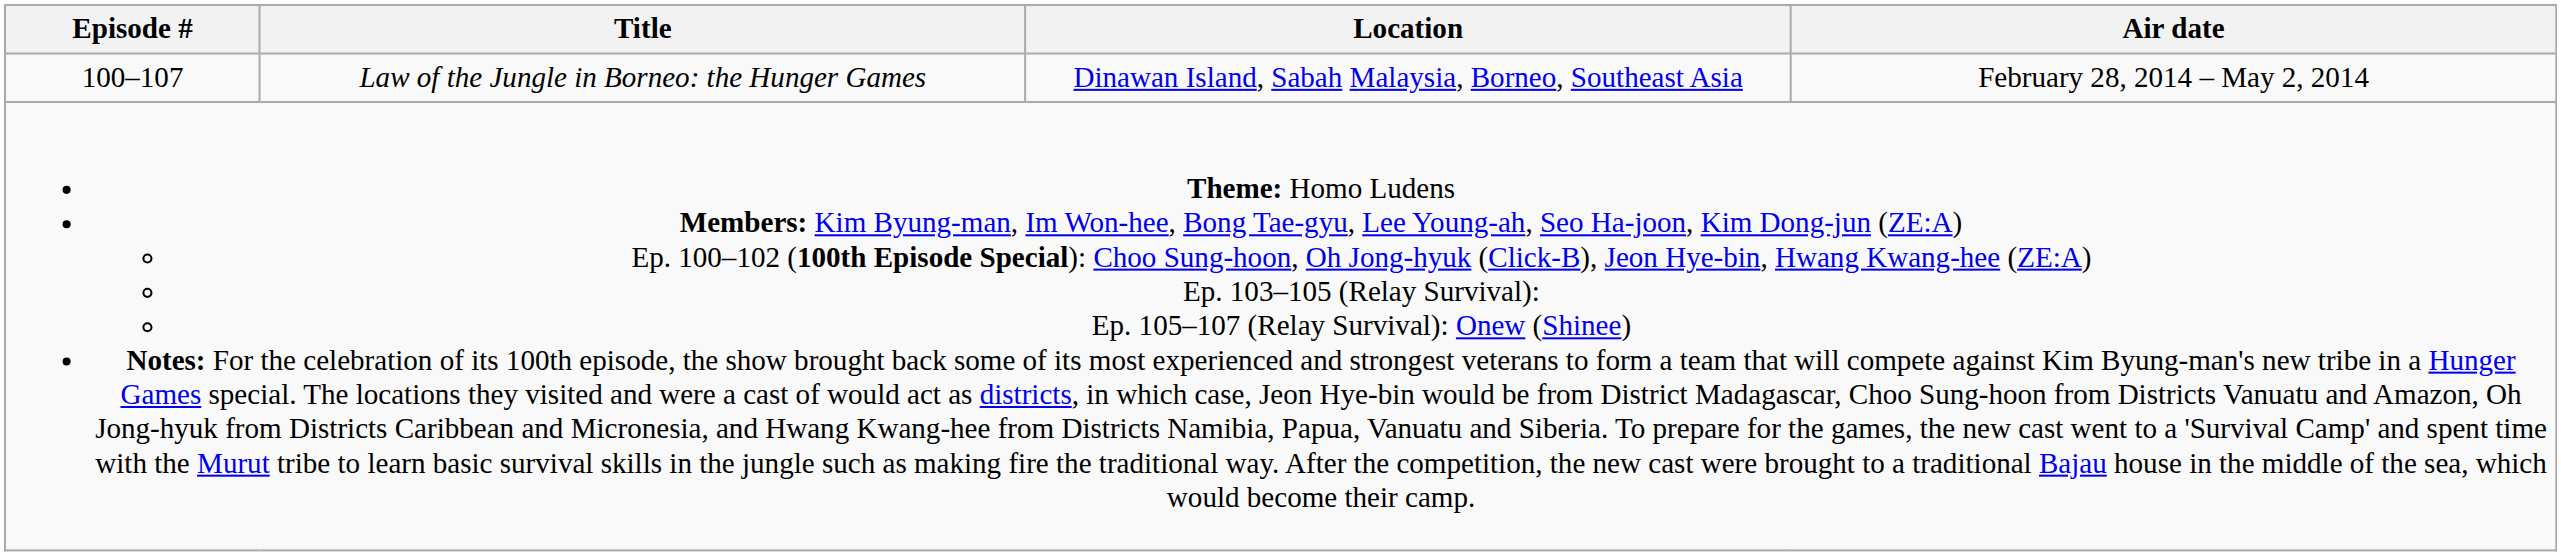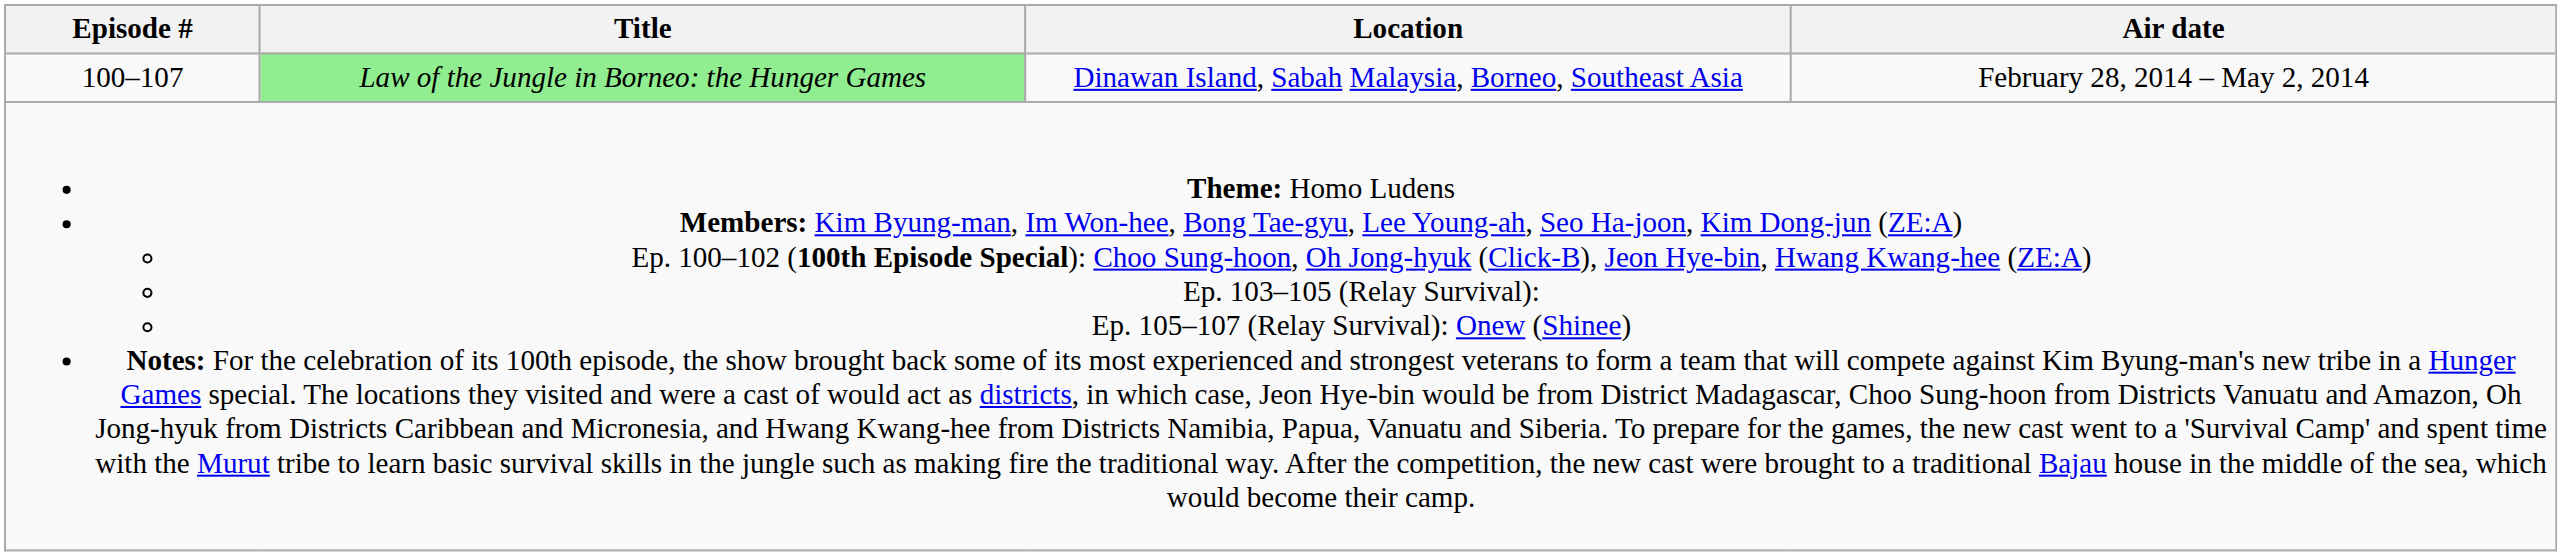100–107 | Title: no background -> lightgreen background
